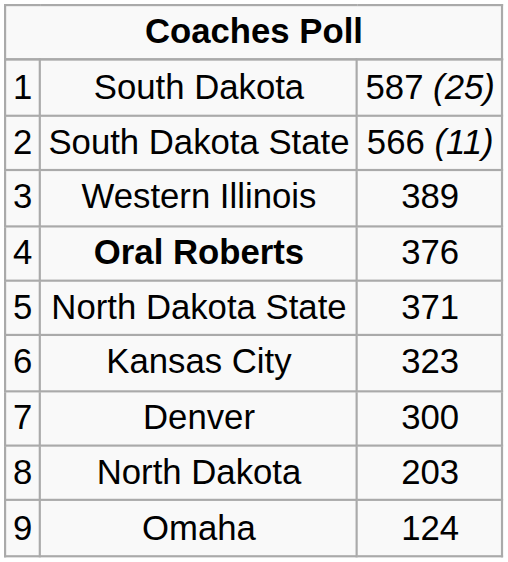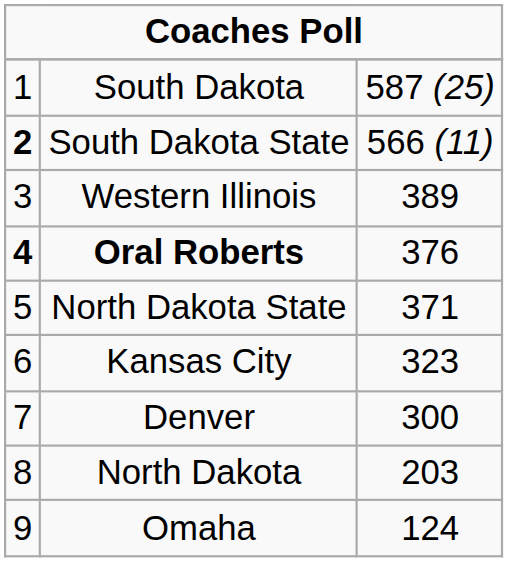South Dakota State | column 1: normal -> bold
Oral Roberts | column 1: normal -> bold
